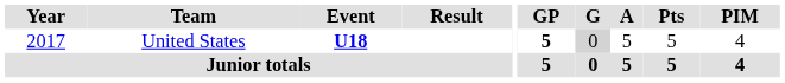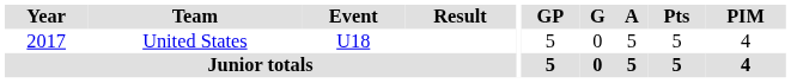United States | Event: bold -> normal
United States | GP: bold -> normal
United States | G: lightgrey background -> no background
